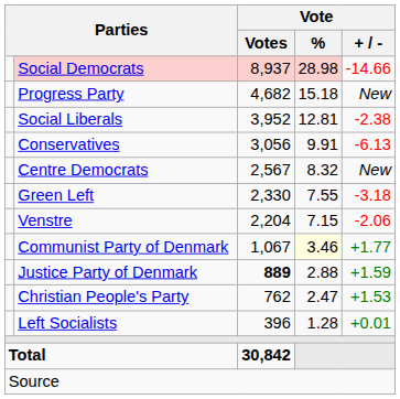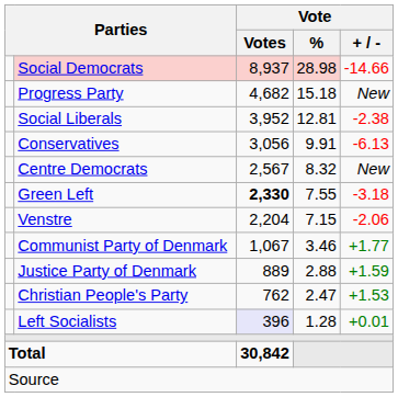Green Left | Vote / Votes: normal -> bold
Communist Party of Denmark | Vote / %: lightyellow background -> no background
Justice Party of Denmark | Vote / Votes: bold -> normal
Left Socialists | Vote / Votes: no background -> lavender background
